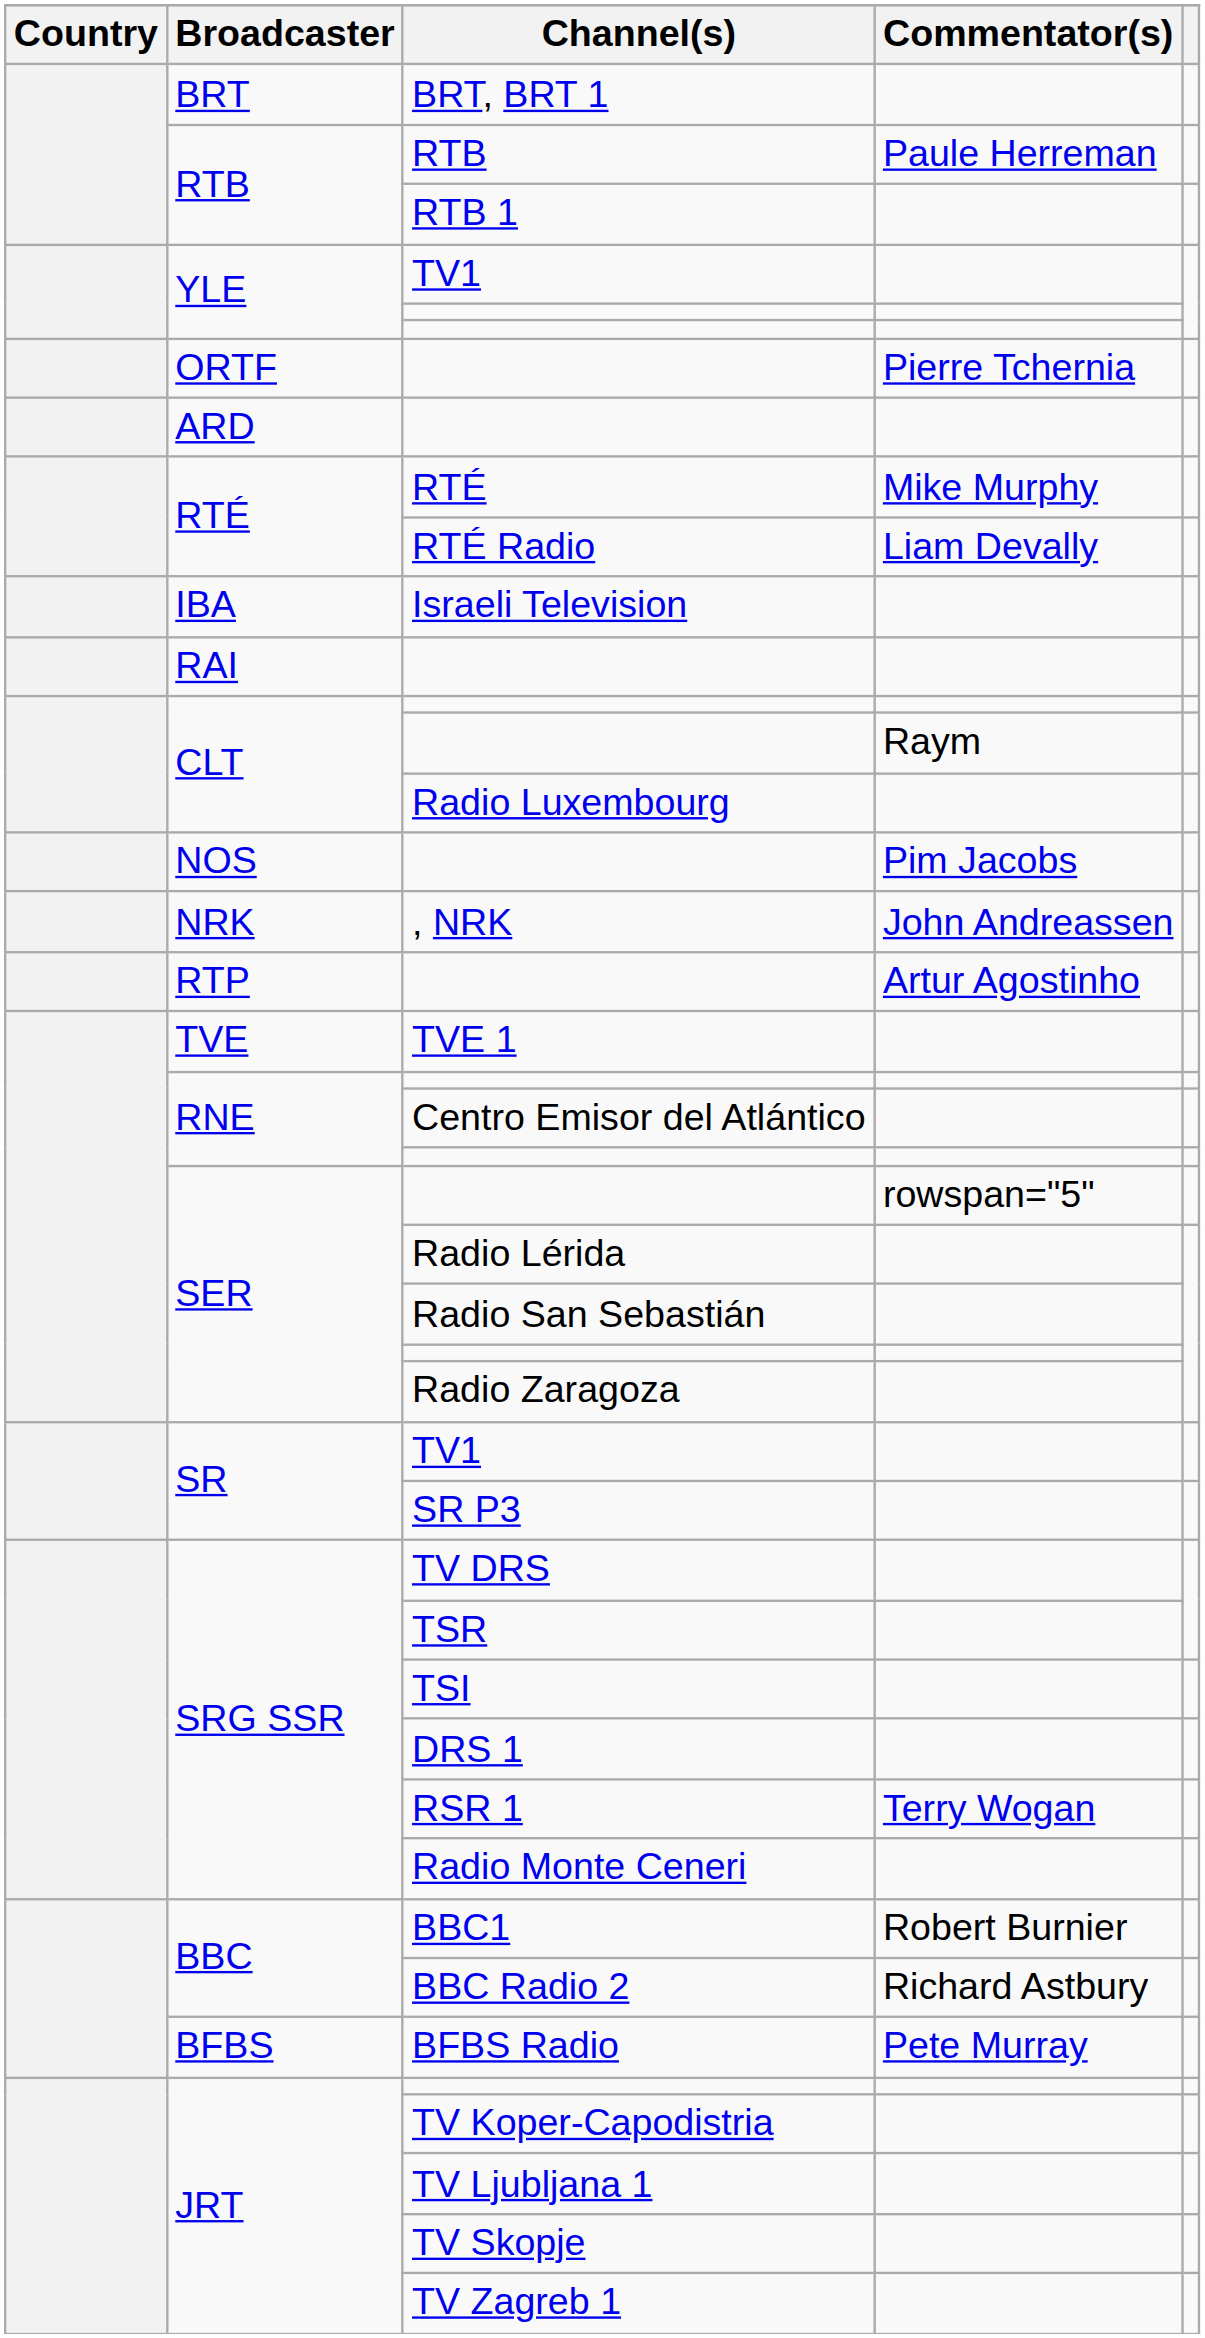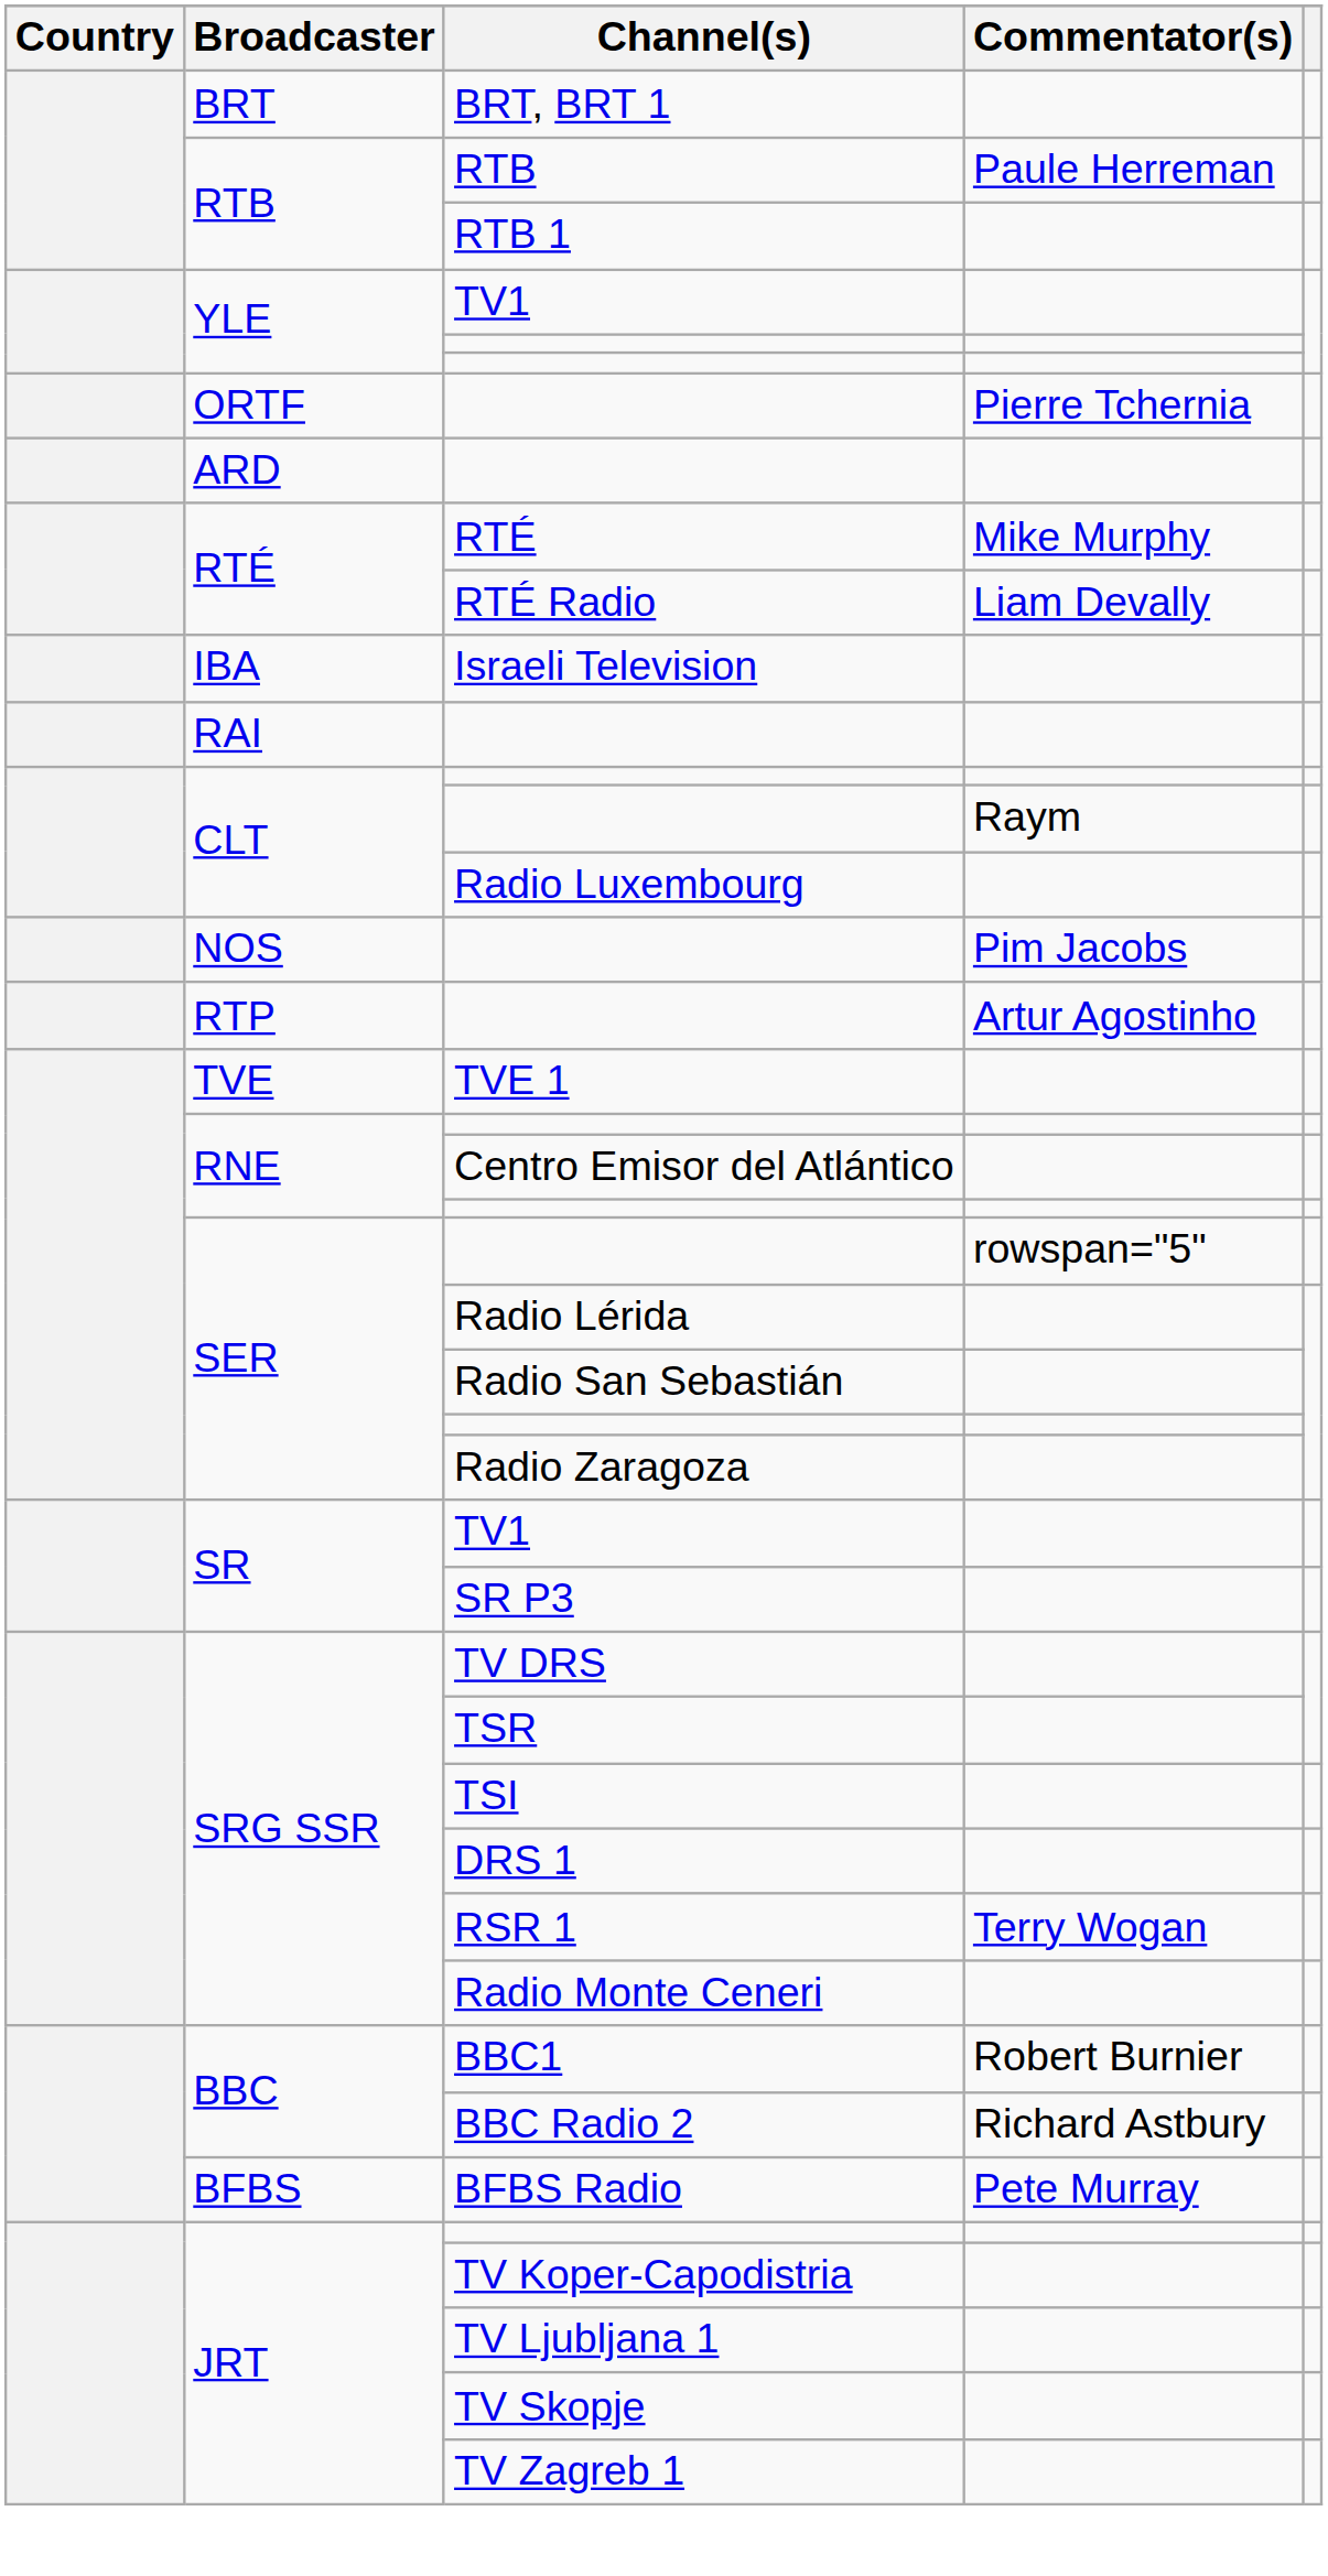- row: NRK | , NRK | John Andreassen
